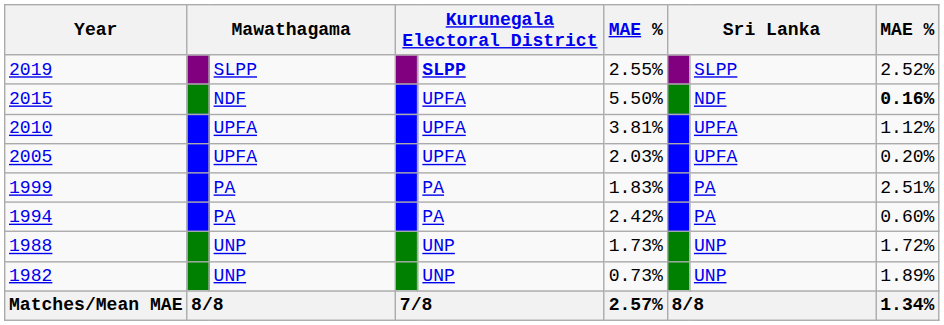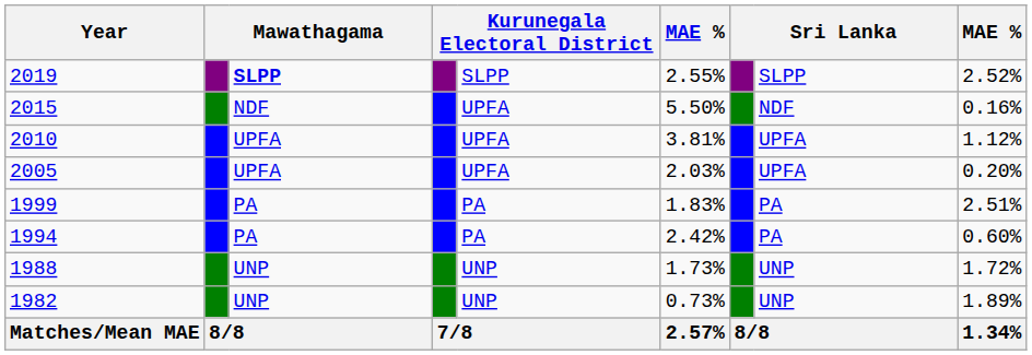2019 | column 3: normal -> bold
2019 | column 5: bold -> normal
2015 | column 9: bold -> normal
